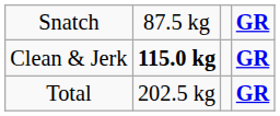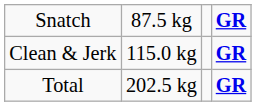Clean & Jerk | column 2: bold -> normal
